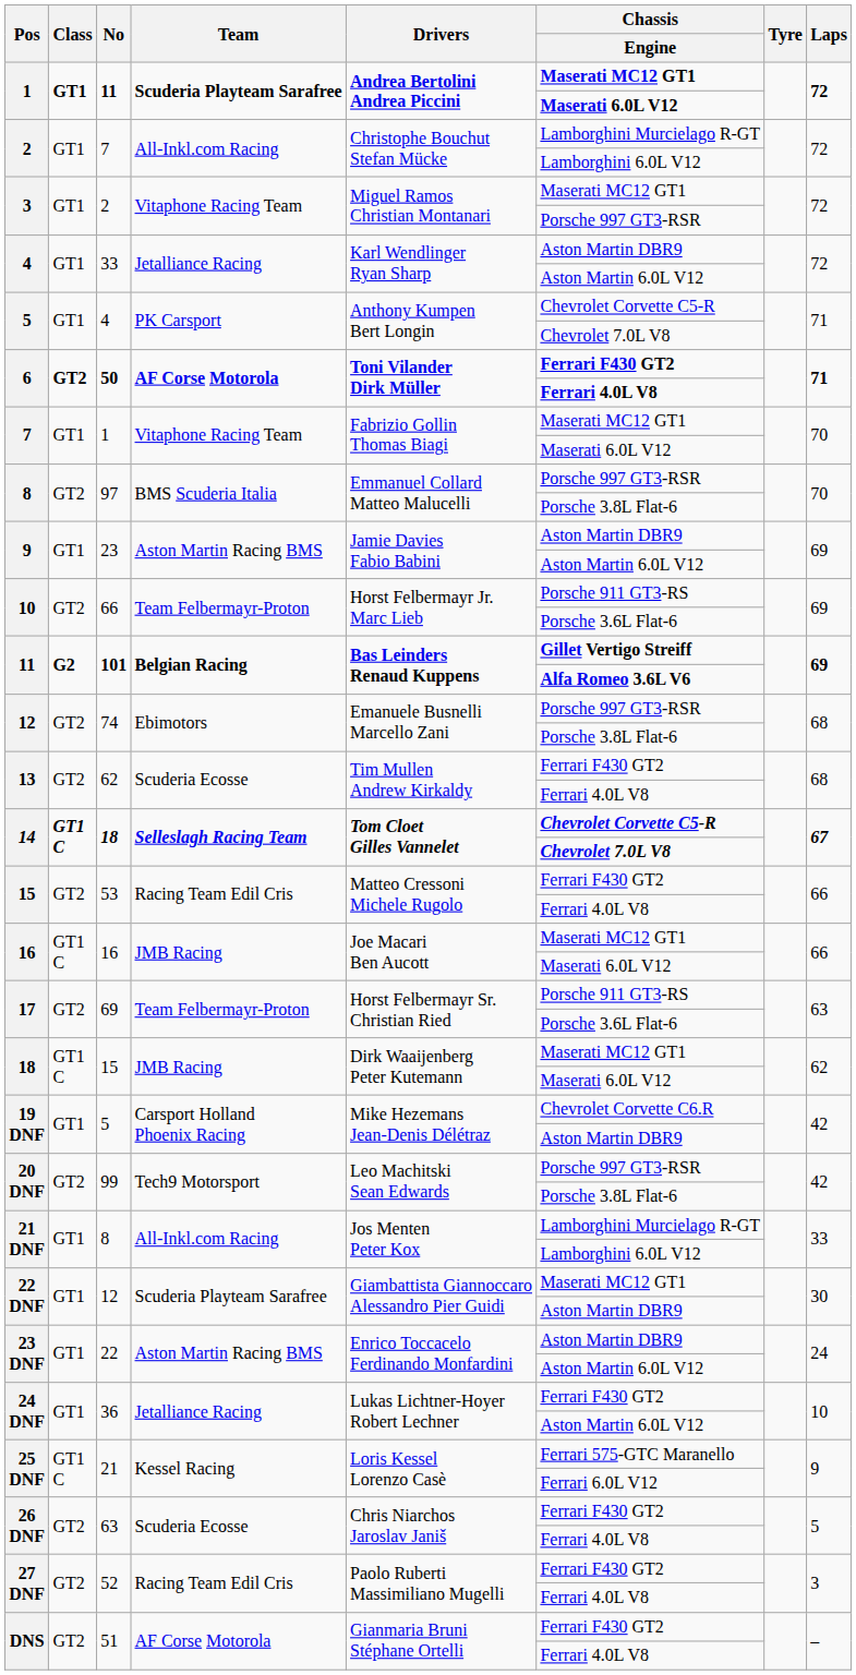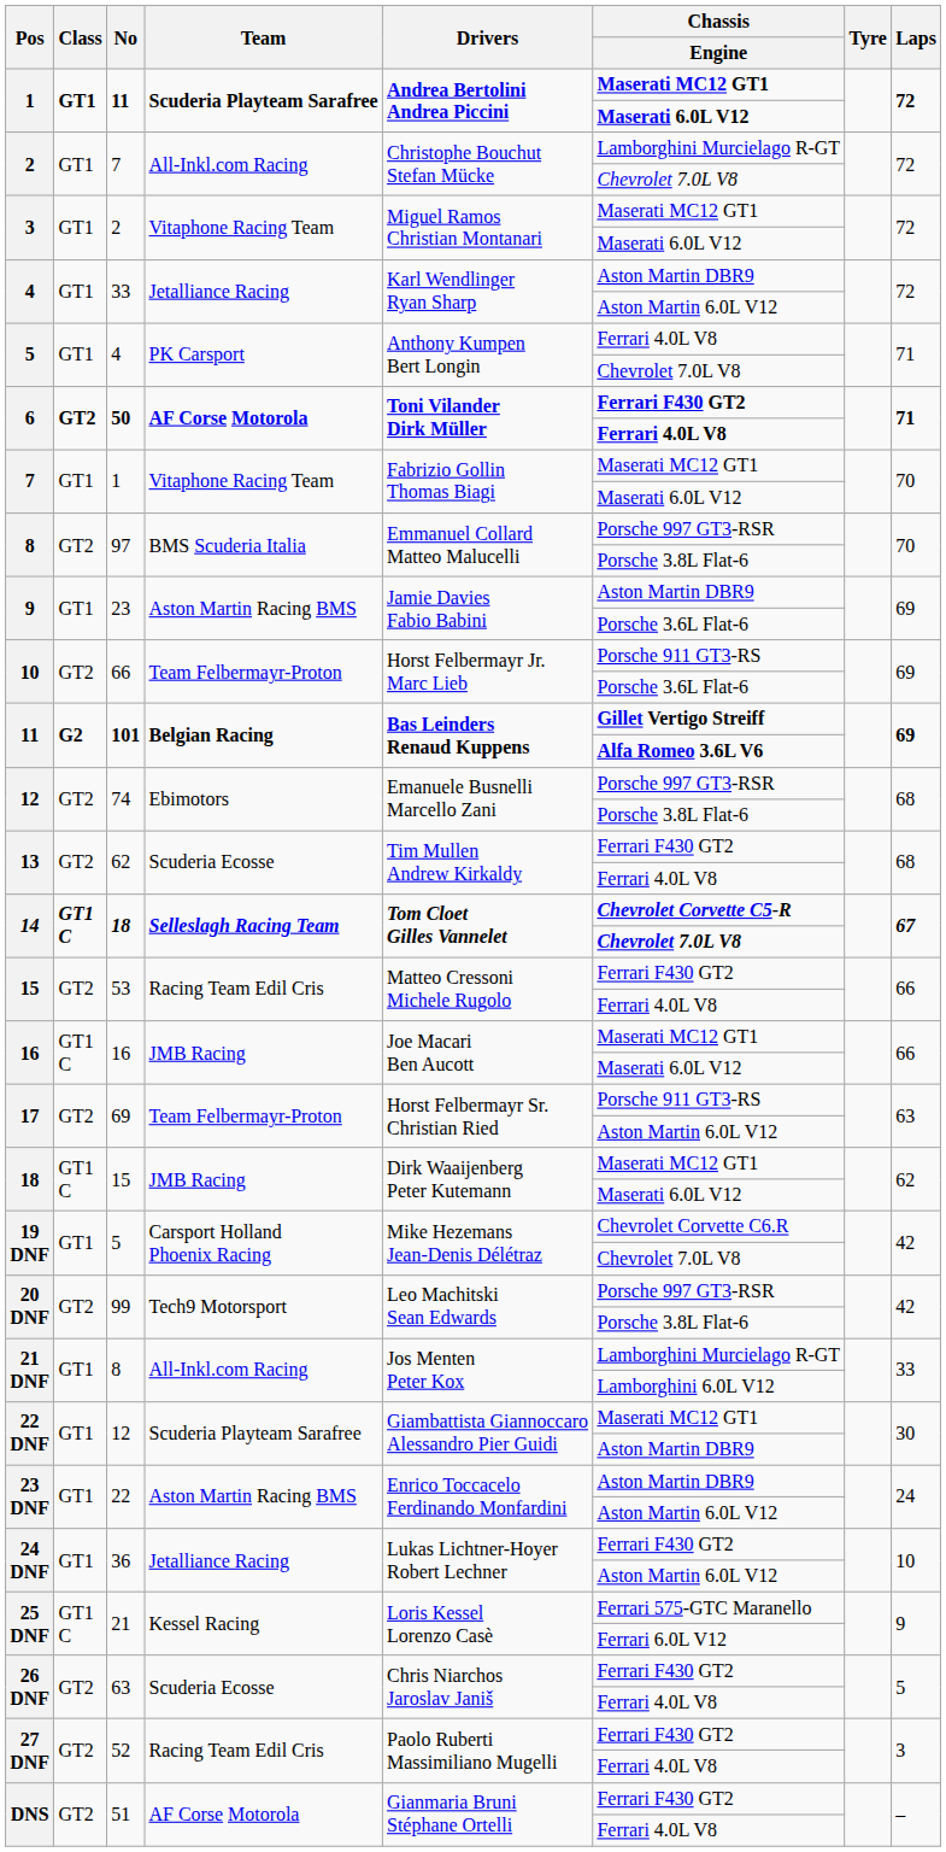row 6 | Chassis / Engine: Lamborghini 6.0L V12 -> Chevrolet 7.0L V8
row 8 | Chassis / Engine: Porsche 997 GT3-RSR -> Maserati 6.0L V12
row 11 | Chassis / Engine: Chevrolet Corvette C5-R -> Ferrari 4.0L V8
row 20 | Chassis / Engine: Aston Martin 6.0L V12 -> Porsche 3.6L Flat-6
row 36 | Chassis / Engine: Porsche 3.6L Flat-6 -> Aston Martin 6.0L V12
row 40 | Chassis / Engine: Aston Martin DBR9 -> Chevrolet 7.0L V8
